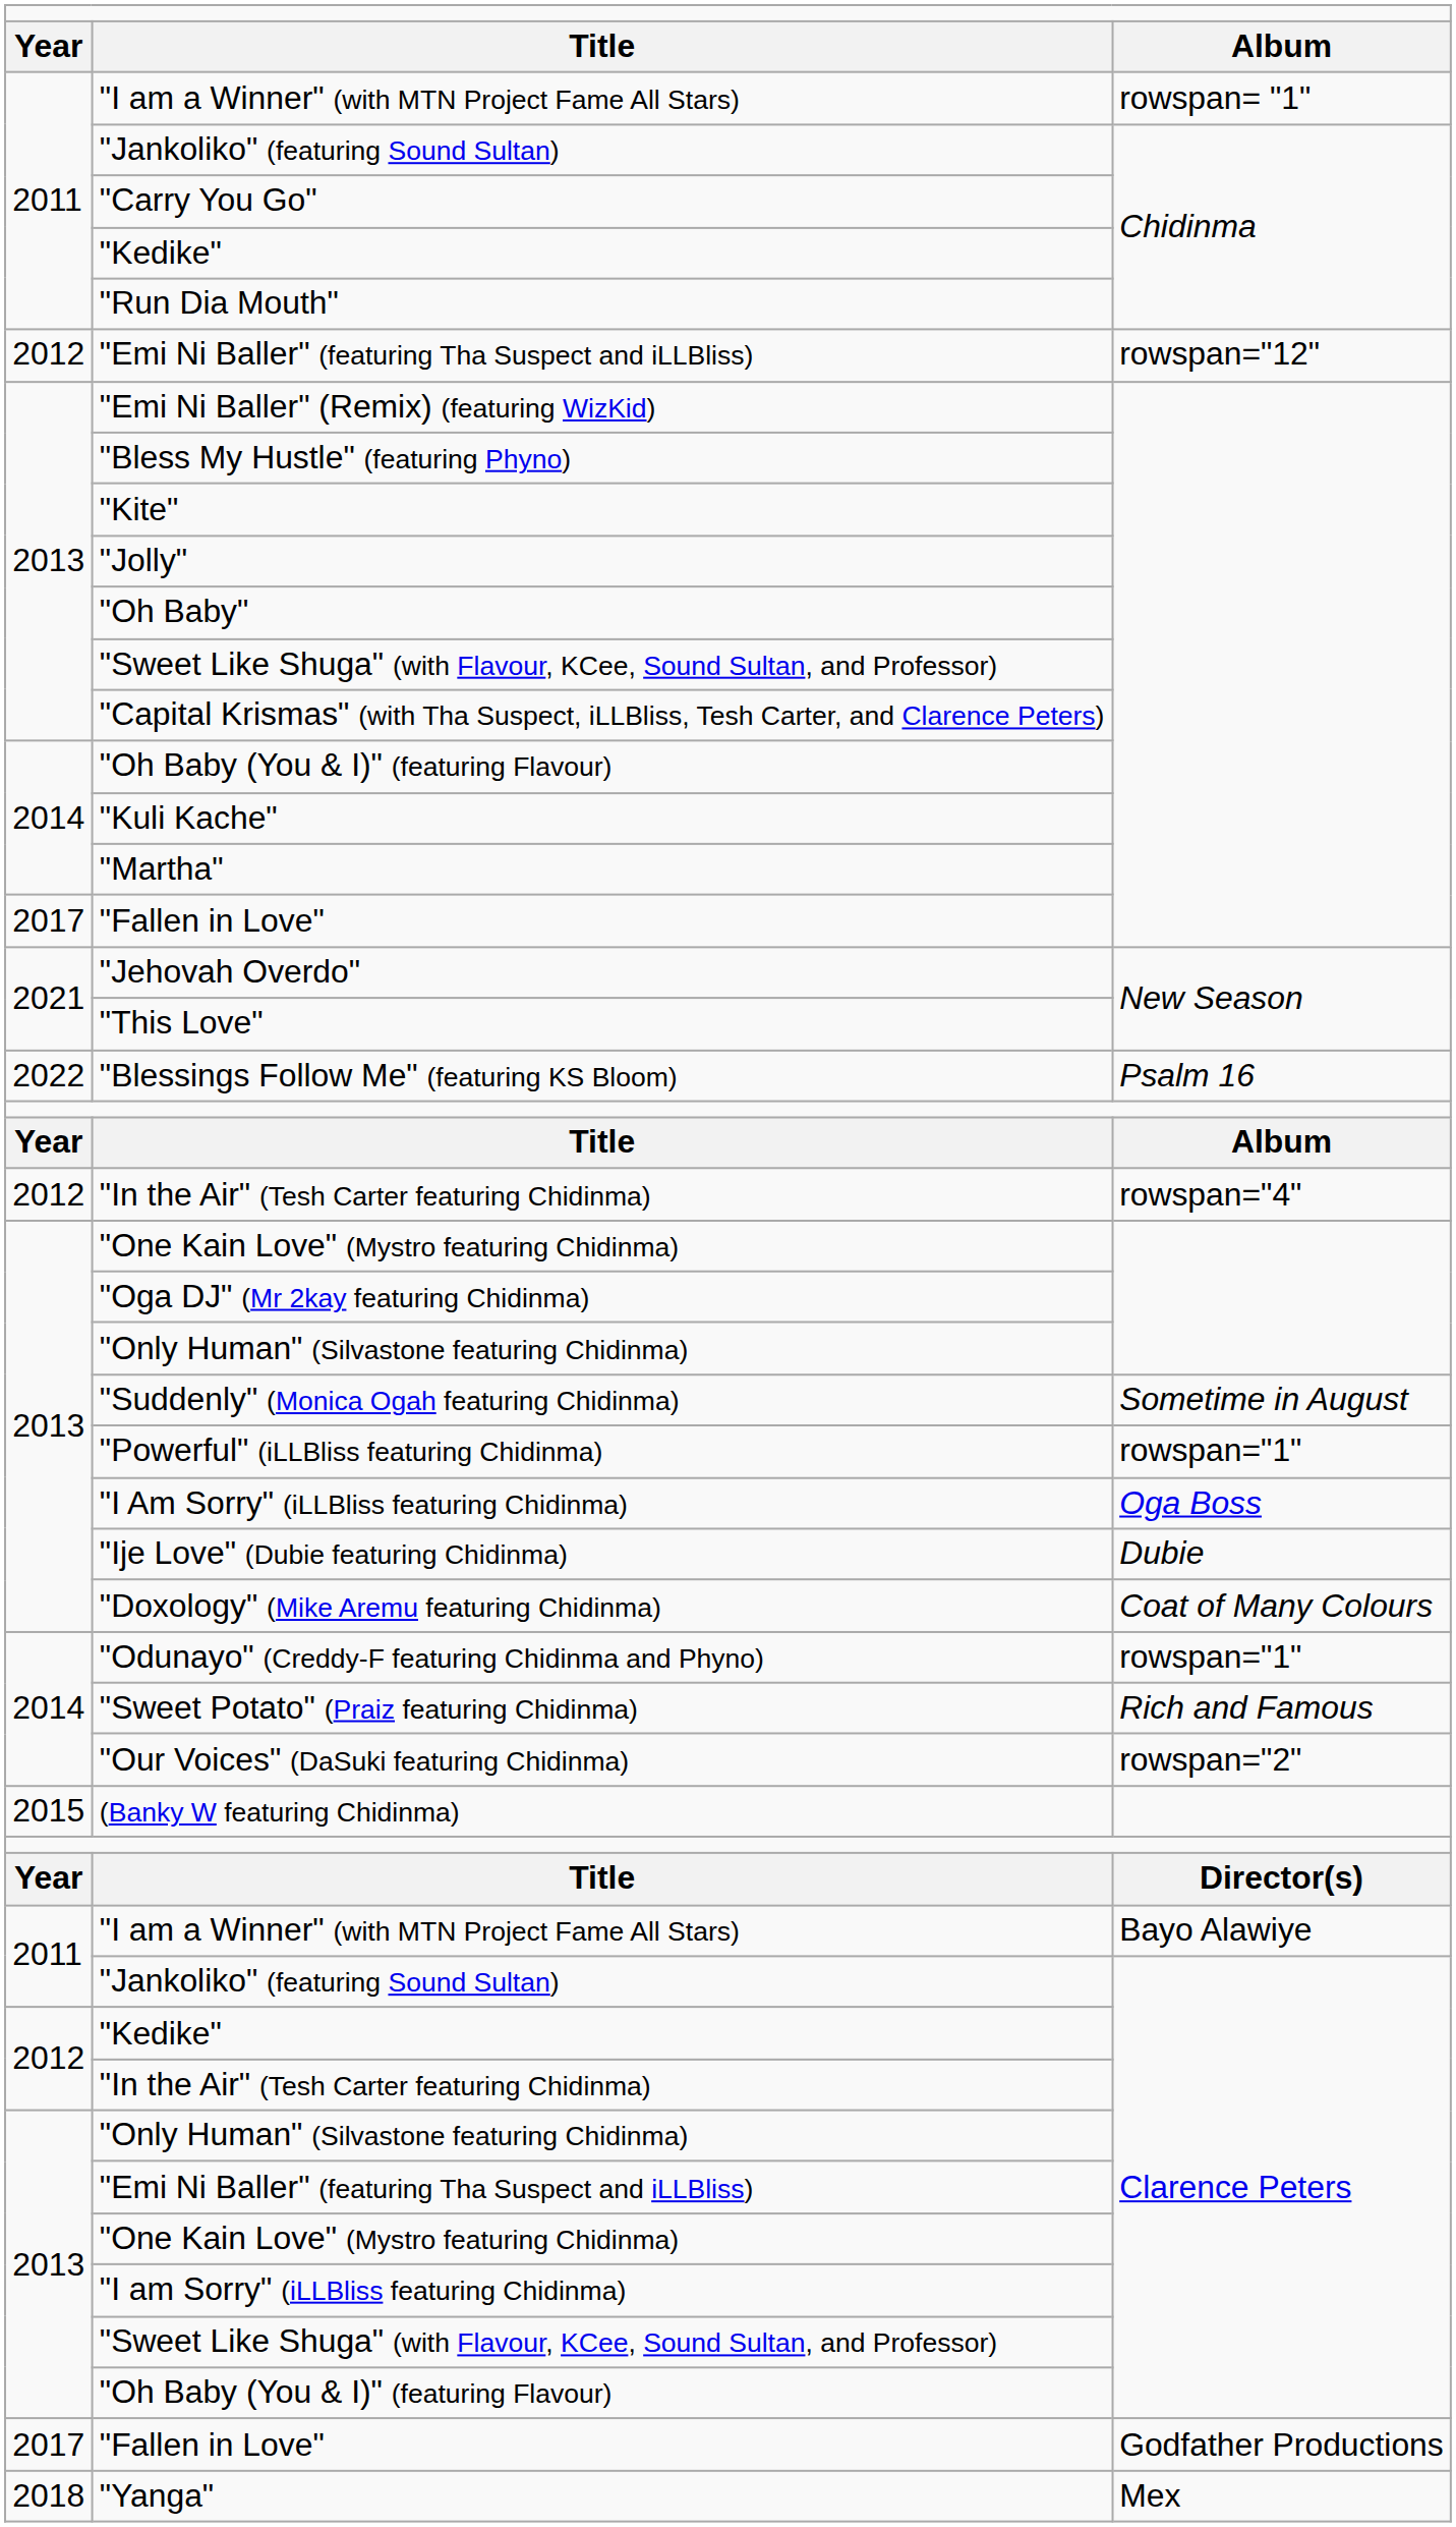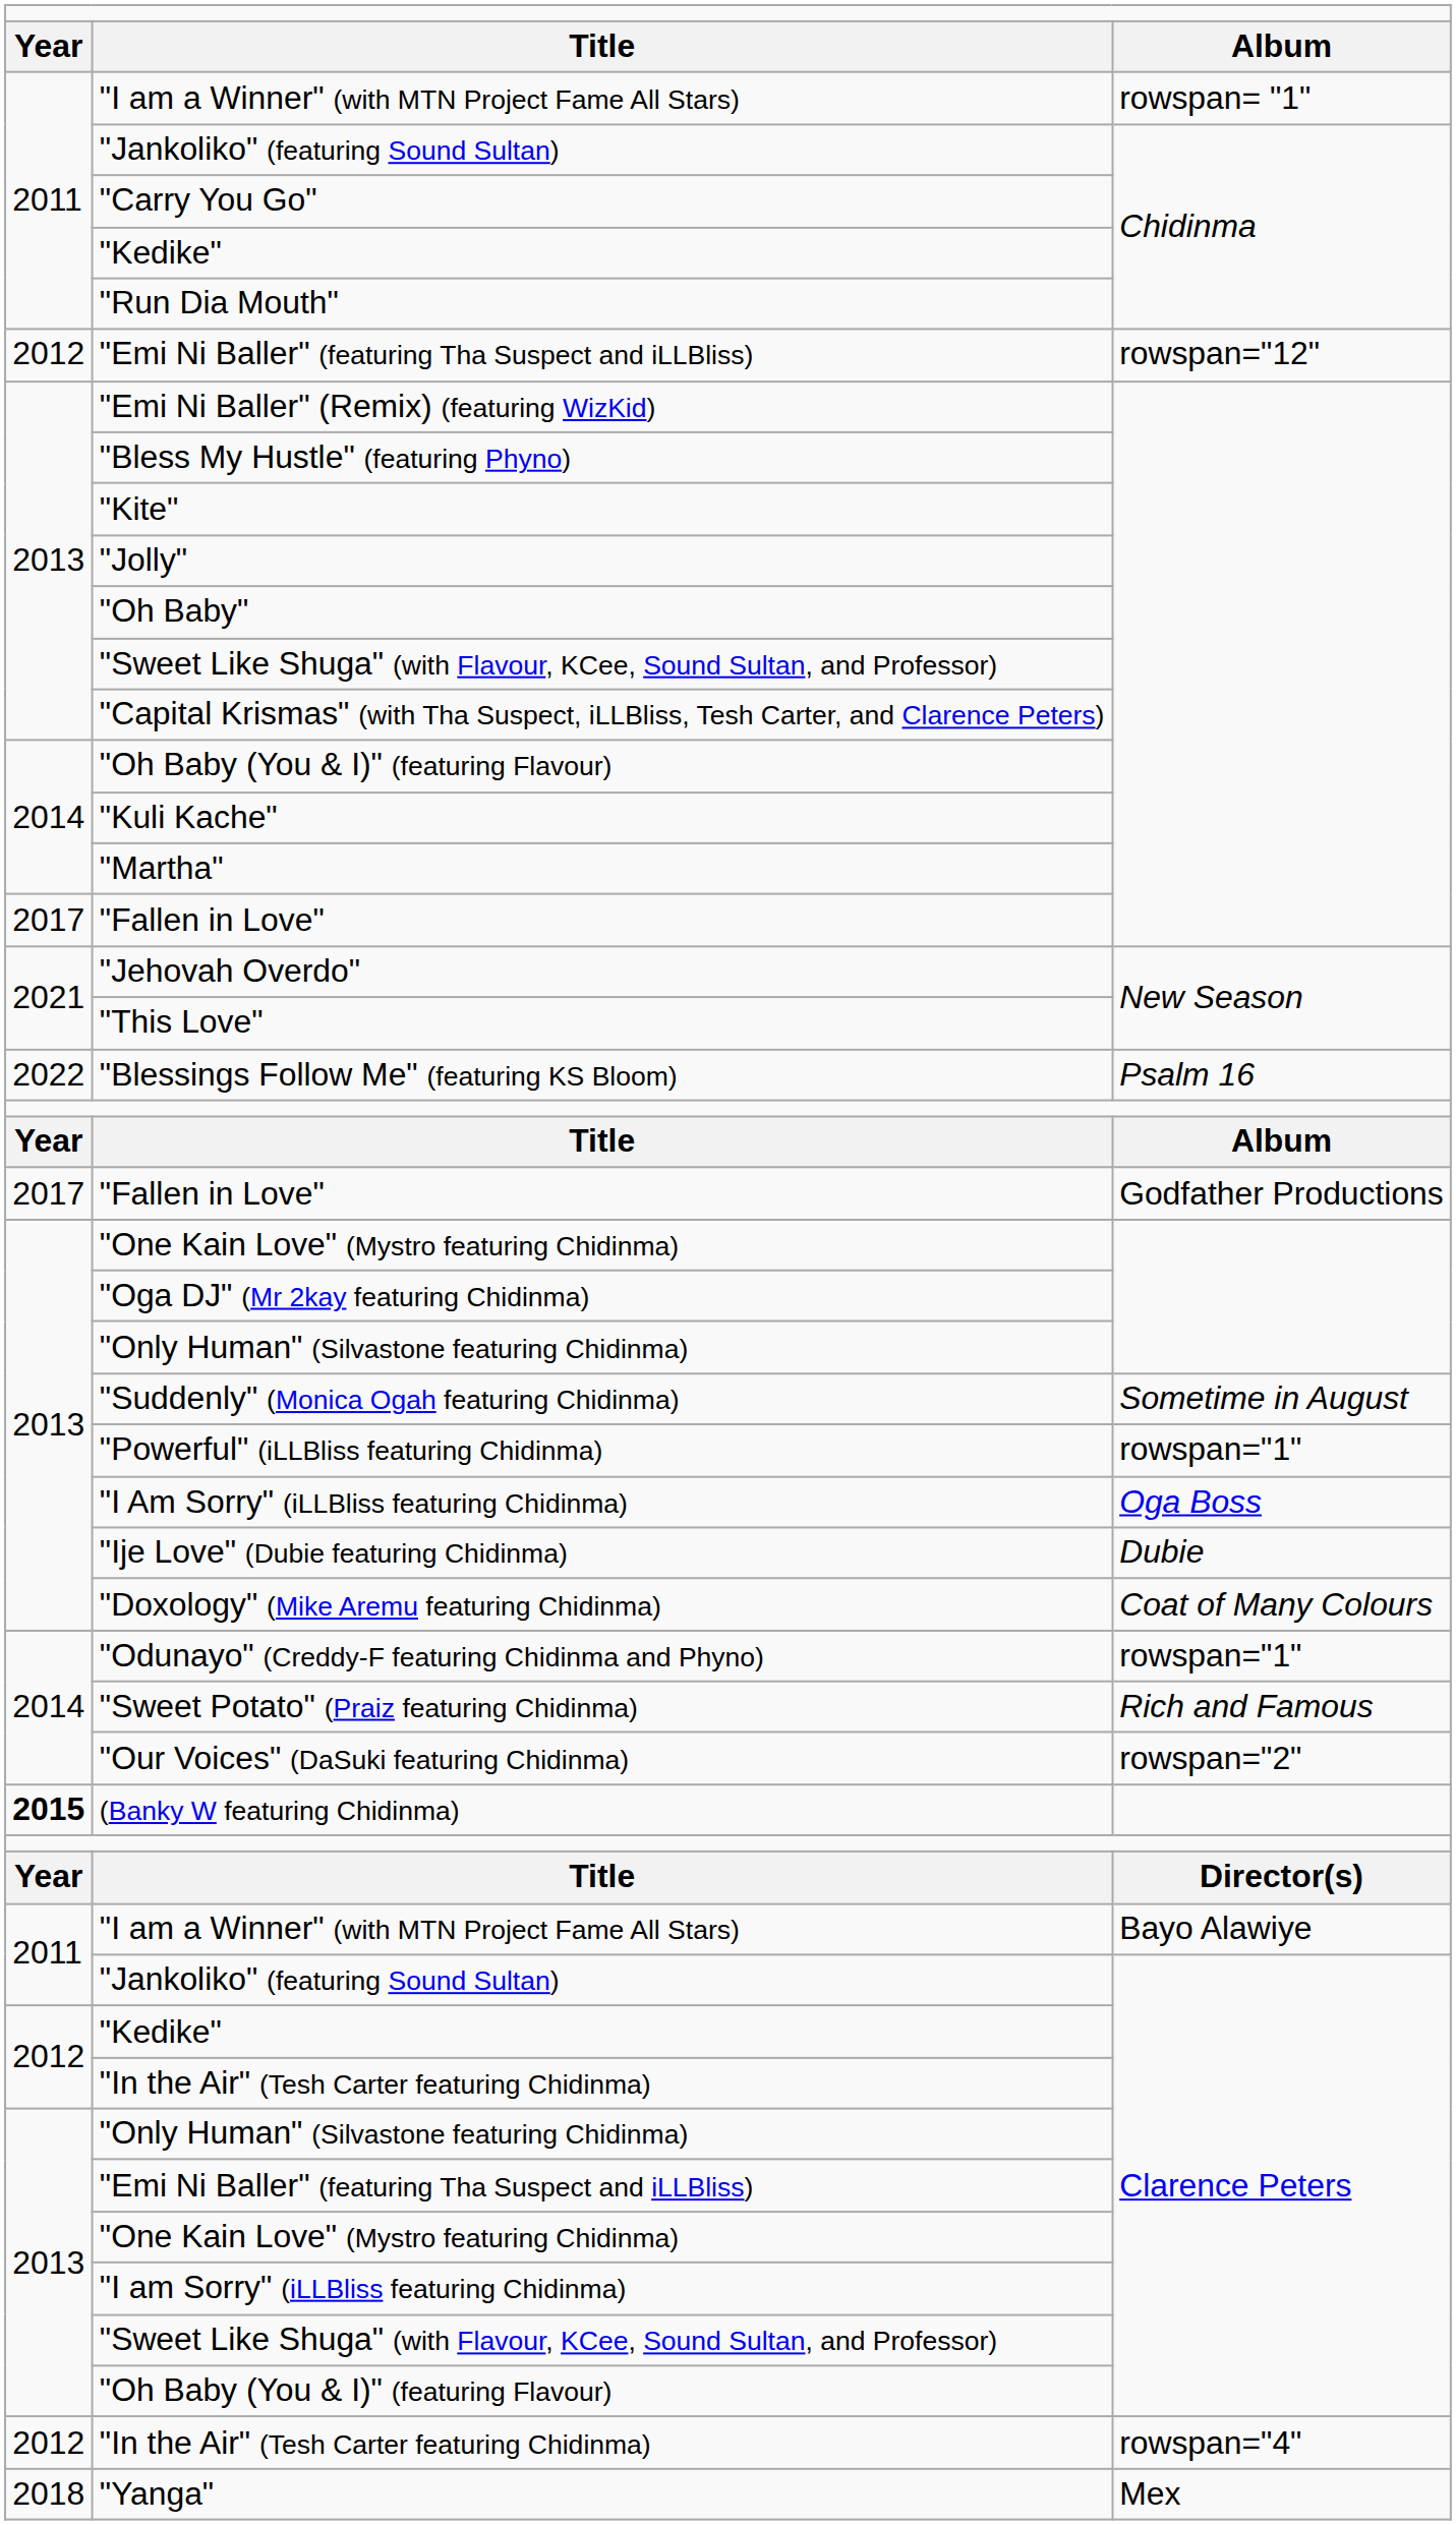rows swapped: "In the Air" (Tesh Carter featuring Chidinma) / rowspan="4" <-> "Fallen in Love" / Godfather Productions
(Banky W featuring Chidinma) | column 1: normal -> bold
